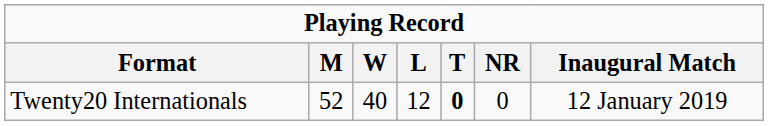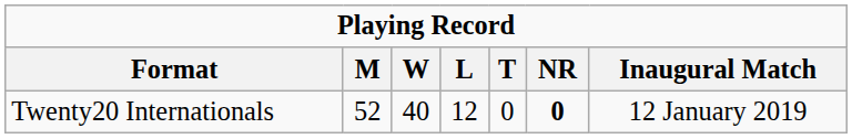Twenty20 Internationals | T: bold -> normal
Twenty20 Internationals | NR: normal -> bold
